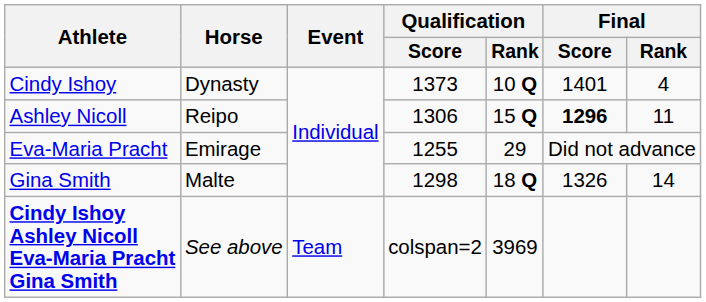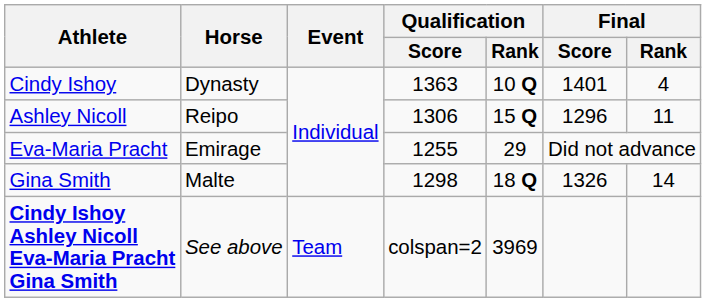Cindy Ishoy | Qualification / Score: 1373 -> 1363
Ashley Nicoll | Final / Score: bold -> normal
